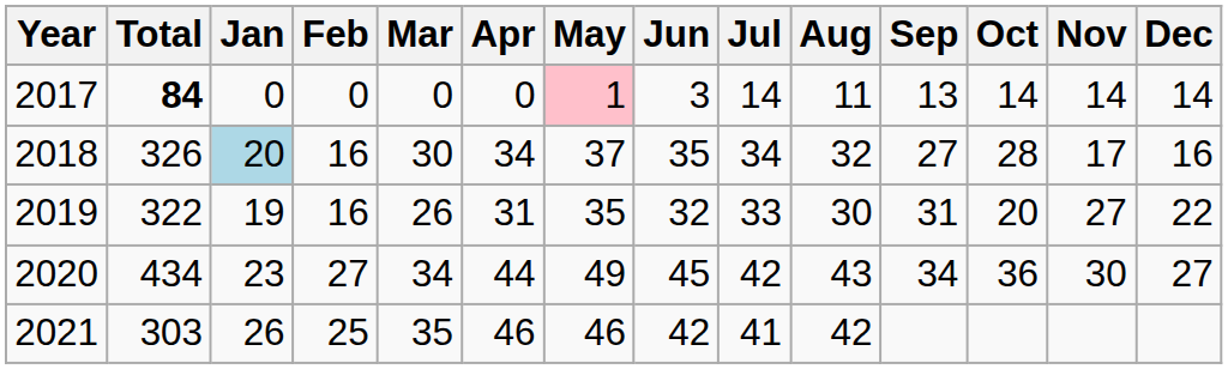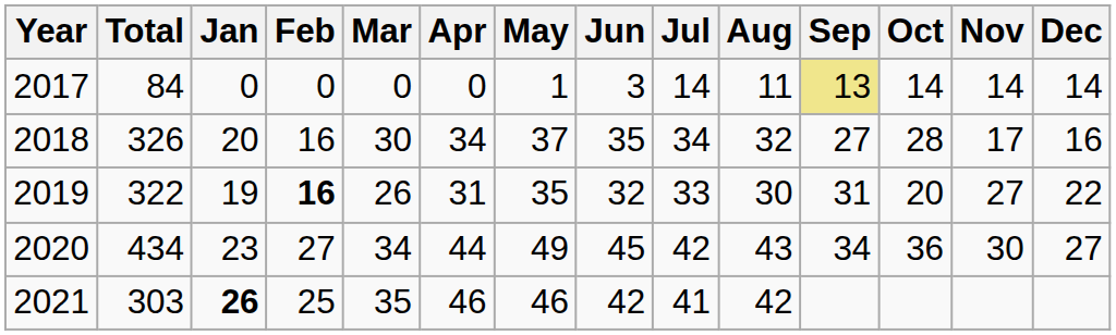2017 | Total: bold -> normal
2017 | May: pink background -> no background
2017 | Sep: no background -> khaki background
2018 | Jan: lightblue background -> no background
2019 | Feb: normal -> bold
2021 | Jan: normal -> bold
